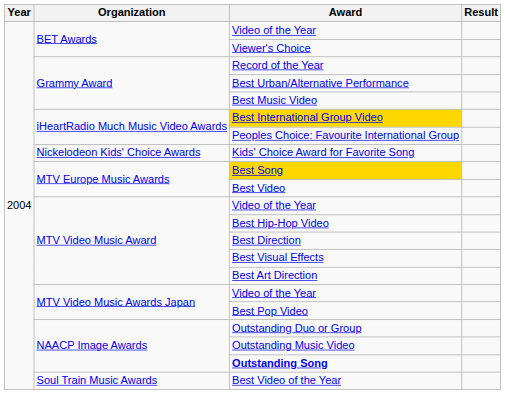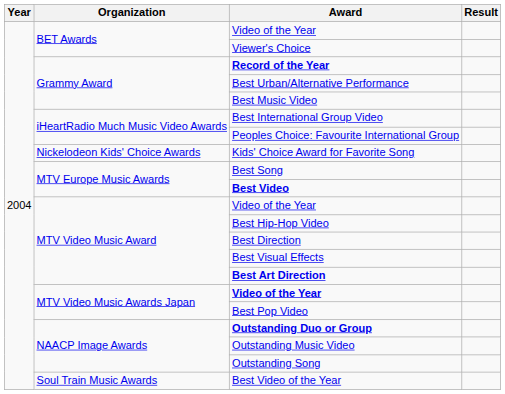Record of the Year | Award: normal -> bold
Best International Group Video | Award: gold background -> no background
Best Song | Award: gold background -> no background
Best Video | Award: normal -> bold
Best Art Direction | Award: normal -> bold
MTV Video Music Awards Japan / Video of the Year | Award: normal -> bold
Outstanding Duo or Group | Award: normal -> bold
Outstanding Song | Award: bold -> normal
